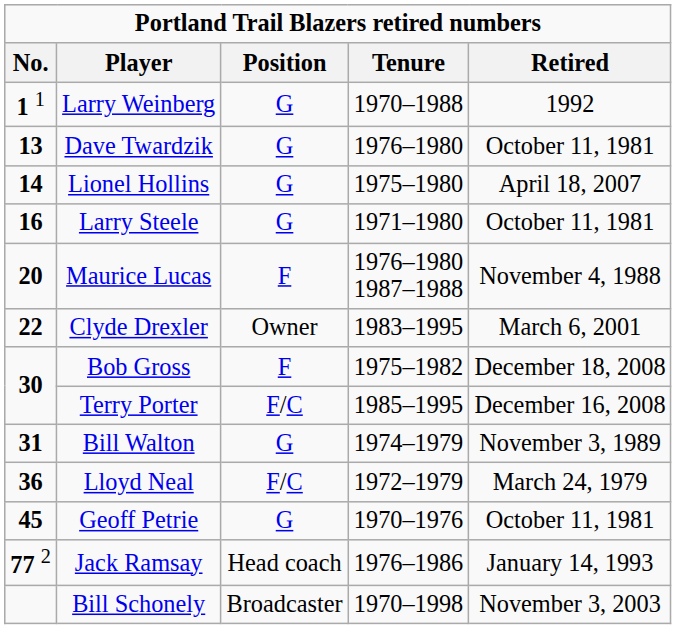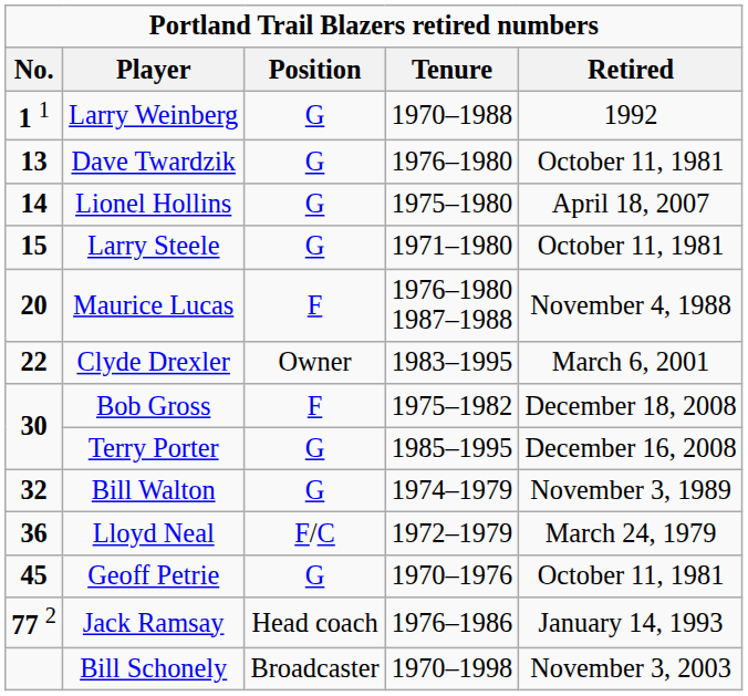Larry Steele | No.: 16 -> 15
Terry Porter | Position: F/C -> G
Bill Walton | No.: 31 -> 32
